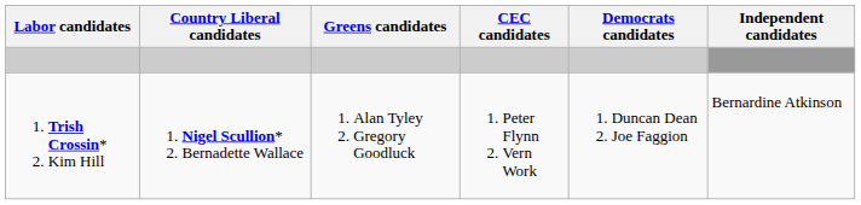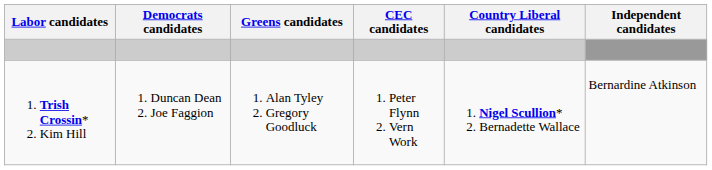columns swapped: Country Liberal candidates <-> Democrats candidates
